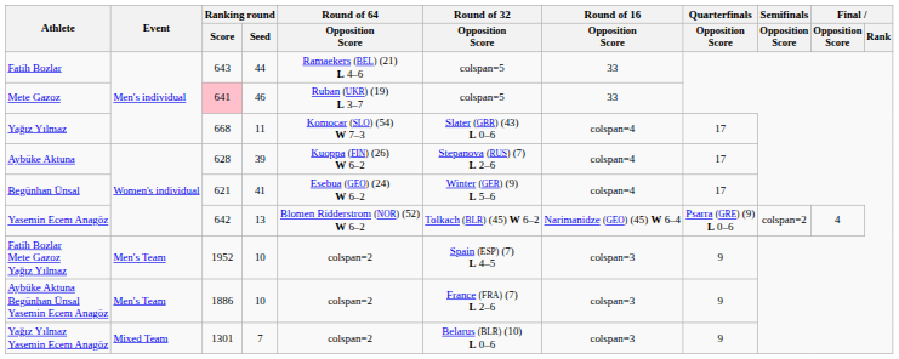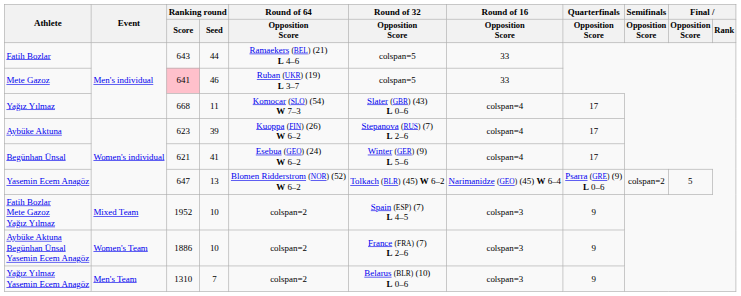Aybüke Aktuna | Ranking round / Score: 628 -> 623
Yasemin Ecem Anagöz | Ranking round / Score: 642 -> 647
Yasemin Ecem Anagöz | Final / Opposition Score: 4 -> 5
Fatih Bozlar Mete Gazoz Yağız Yılmaz | Event: Men's Team -> Mixed Team
Aybüke Aktuna Begünhan Ünsal Yasemin Ecem Anagöz | Event: Men's Team -> Women's Team
Yağız Yılmaz Yasemin Ecem Anagöz | Event: Mixed Team -> Men's Team
Yağız Yılmaz Yasemin Ecem Anagöz | Ranking round / Score: 1301 -> 1310
